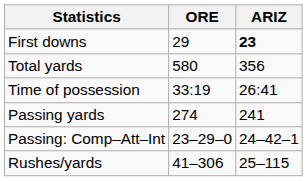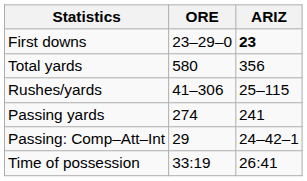First downs | ORE: 29 -> 23–29–0
rows swapped: Rushes/yards <-> Time of possession
Passing: Comp–Att–Int | ORE: 23–29–0 -> 29
